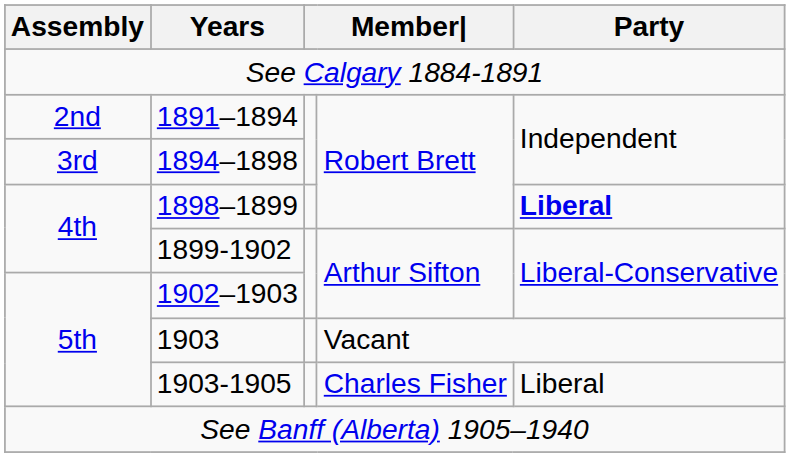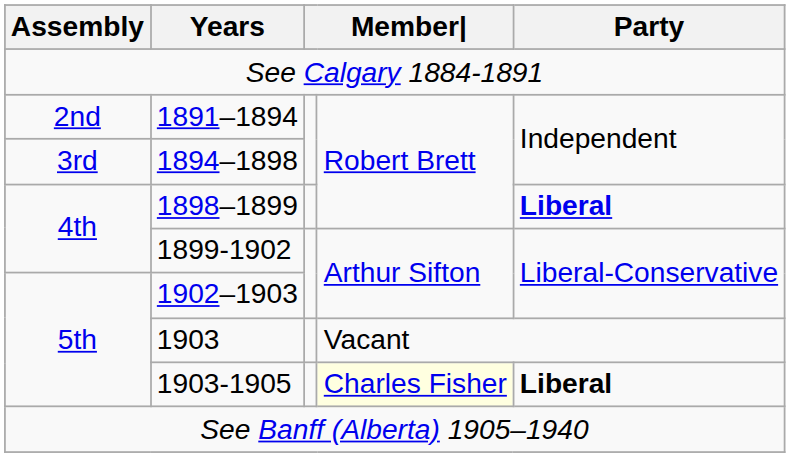1903-1905 | column 4: no background -> lightyellow background
1903-1905 | Party: normal -> bold
